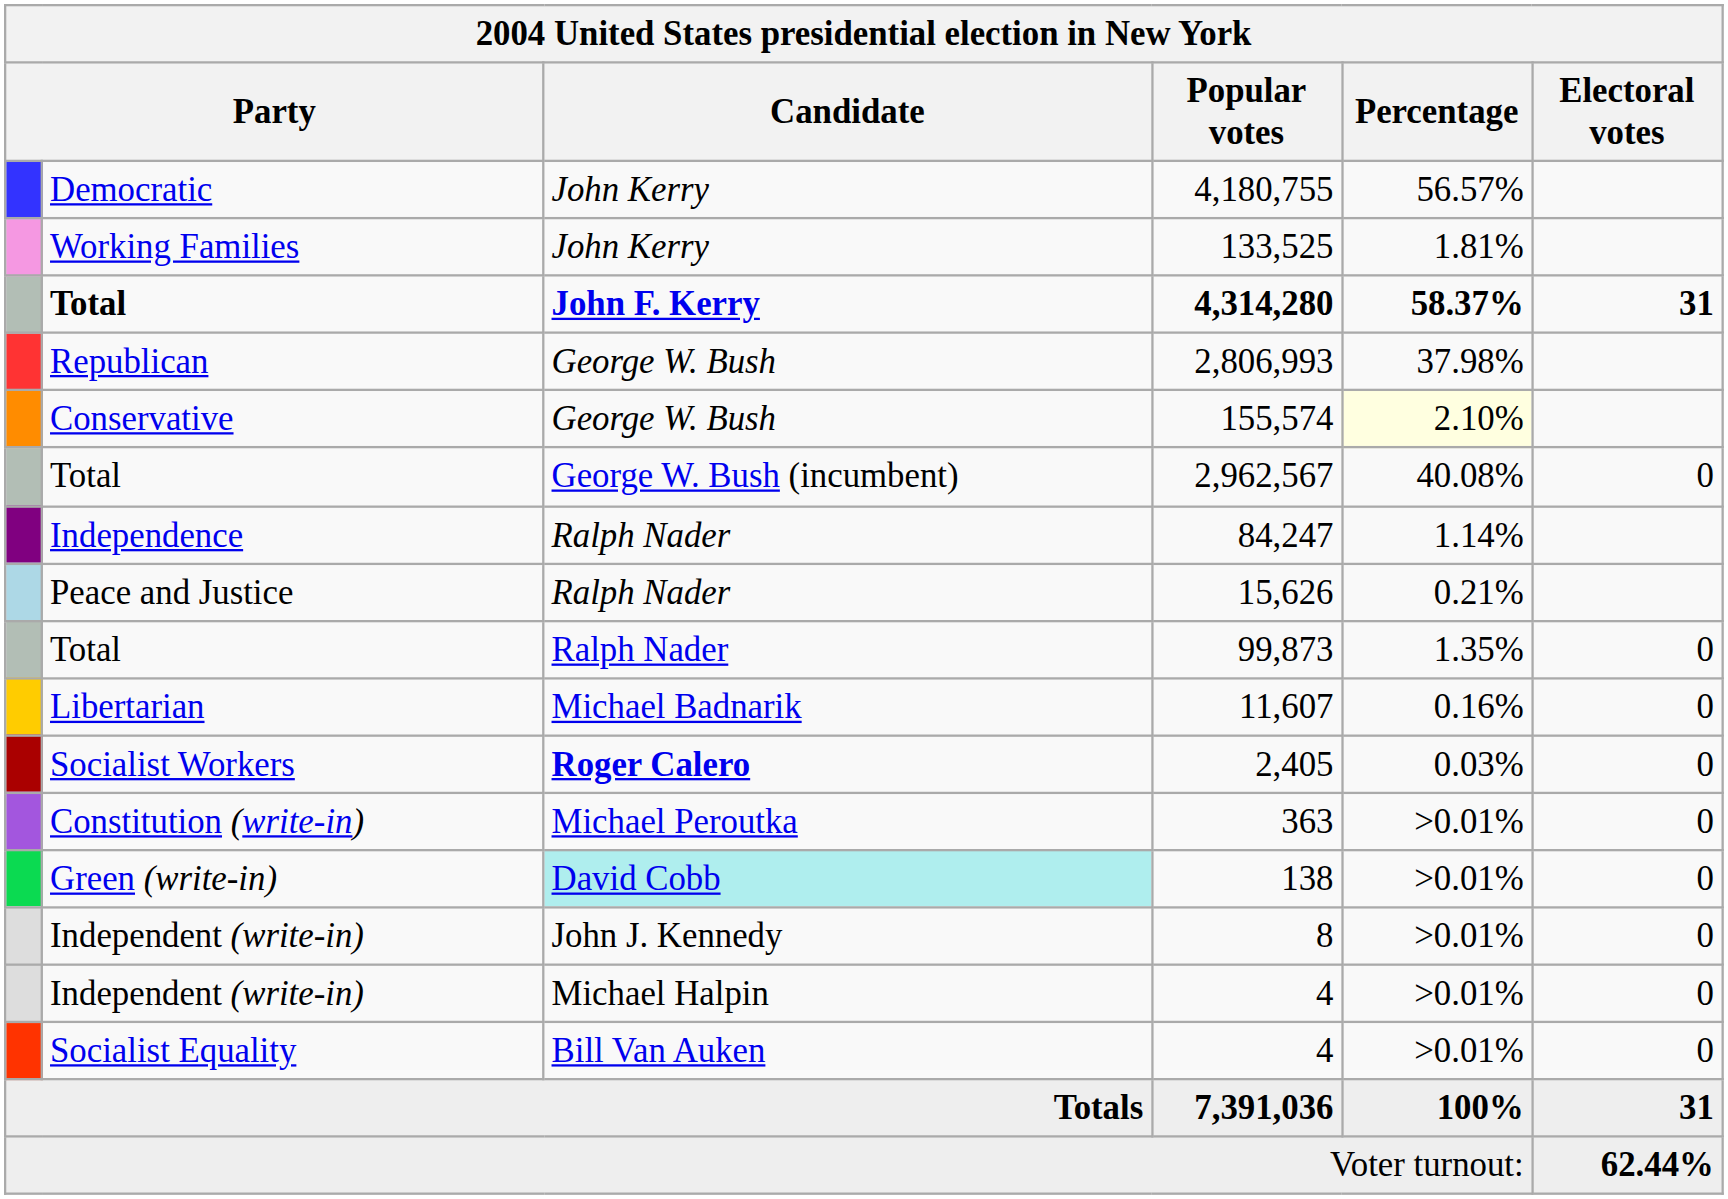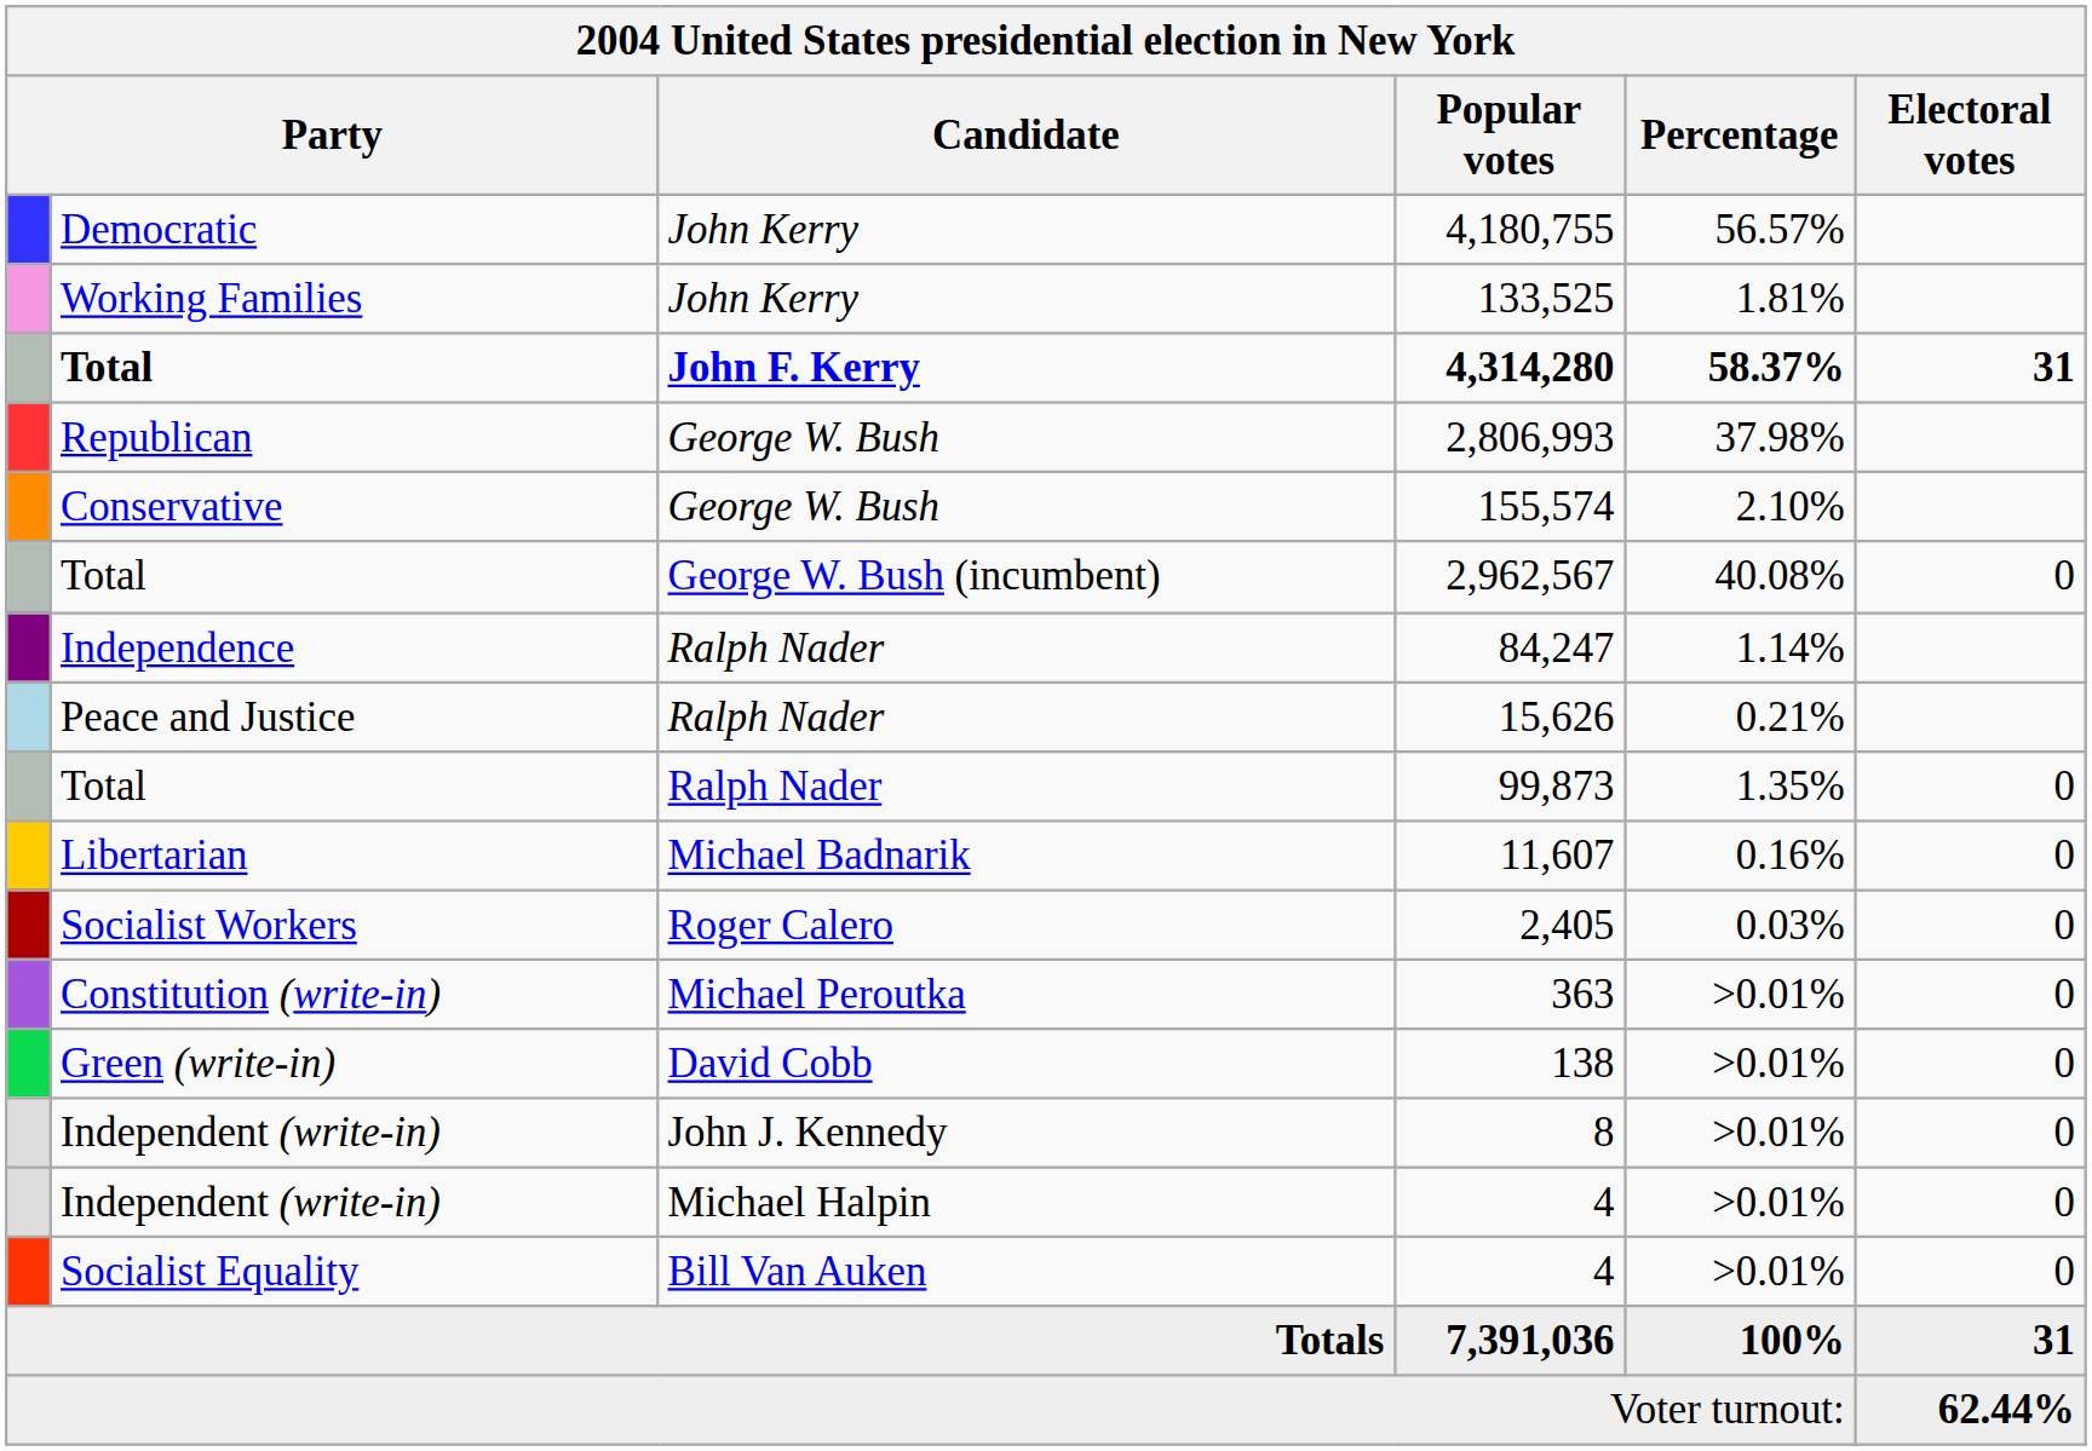155,574 | Percentage: lightyellow background -> no background
2,405 | Candidate: bold -> normal
138 | Candidate: paleturquoise background -> no background
